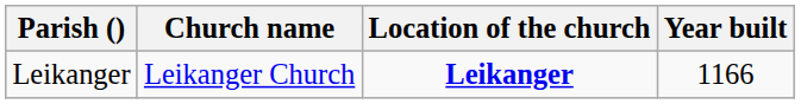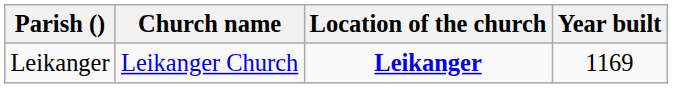row 2 | Year built: 1166 -> 1169
